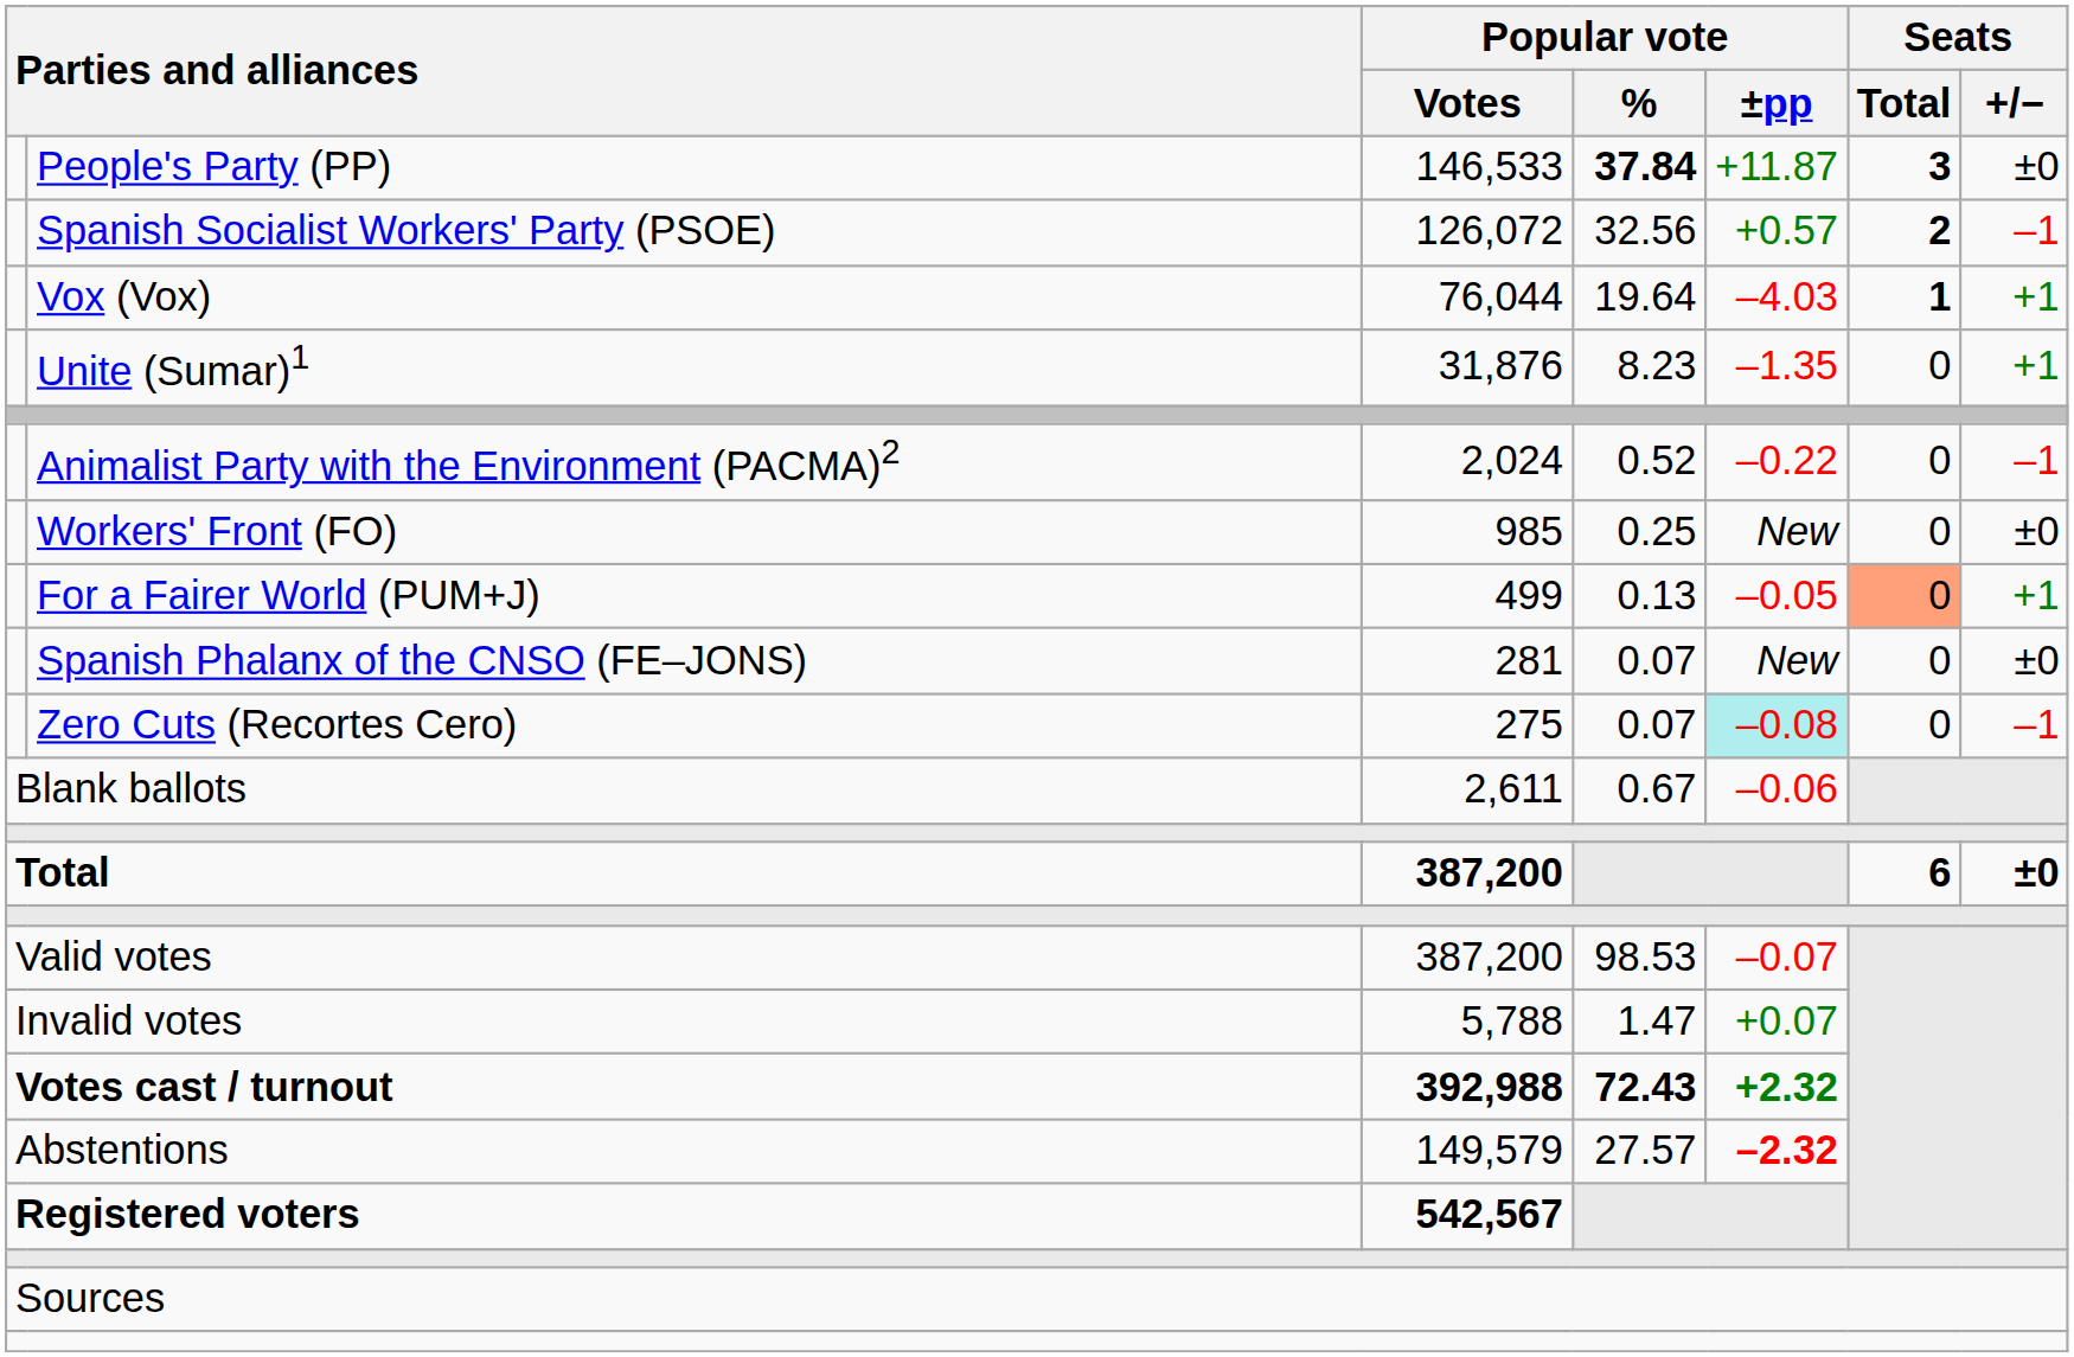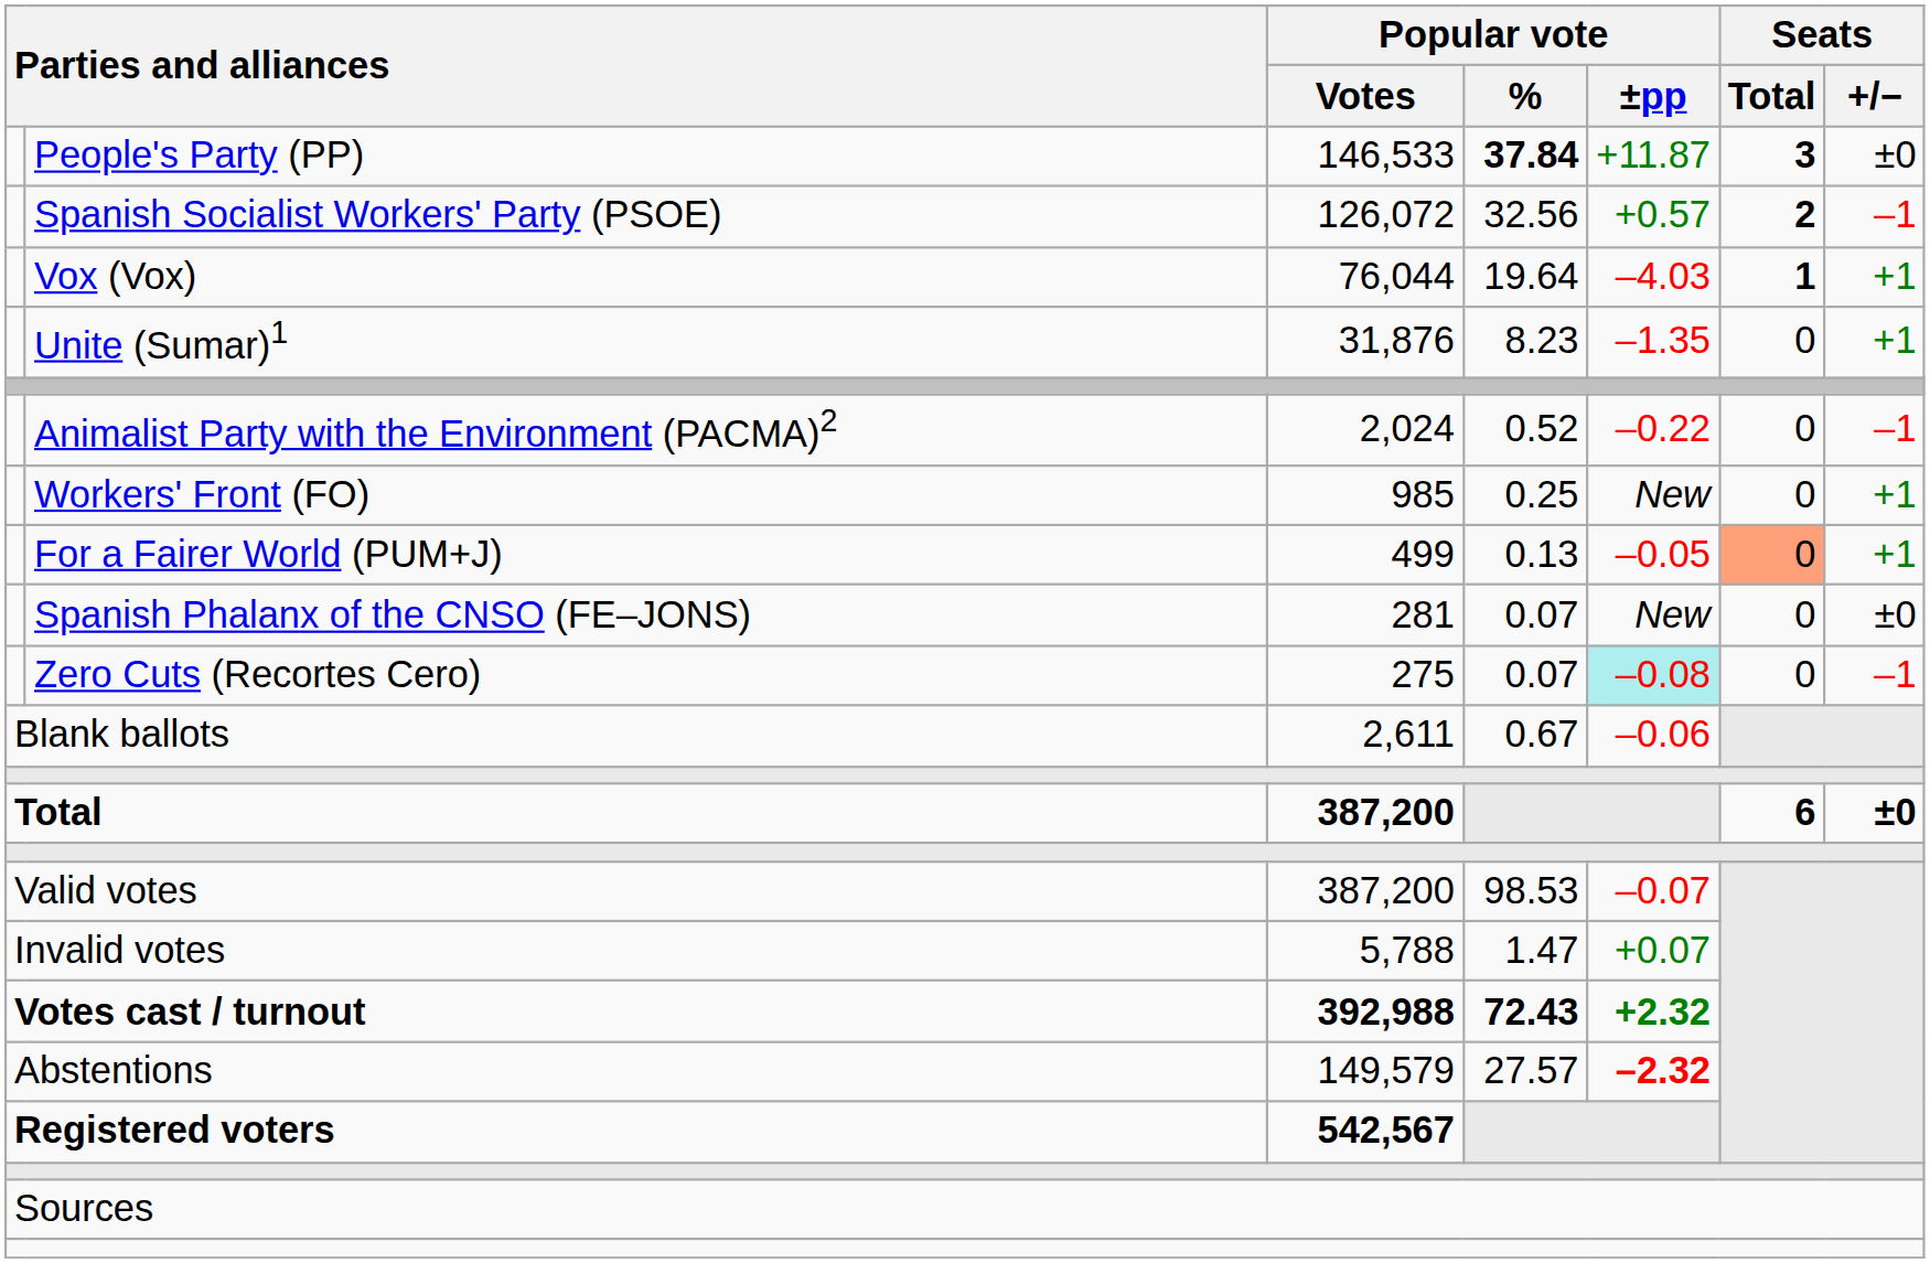Workers' Front (FO) | Seats / +/−: ±0 -> +1
